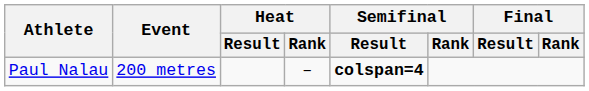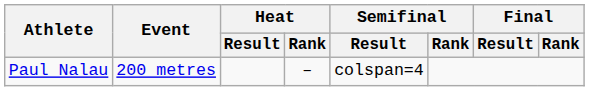Paul Nalau | Semifinal / Result: bold -> normal
